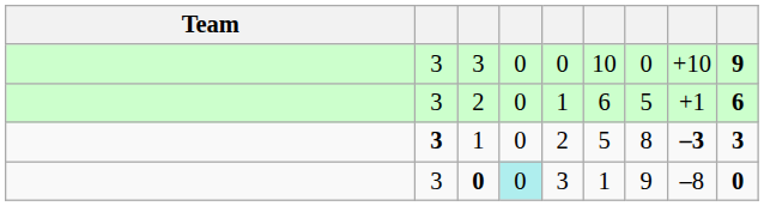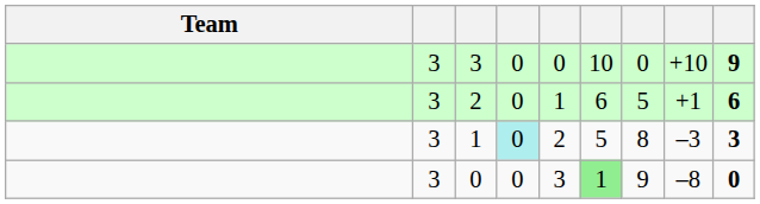row 4 | column 2: bold -> normal
row 4 | column 4: no background -> paleturquoise background
row 4 | column 8: bold -> normal
row 5 | column 3: bold -> normal
row 5 | column 4: paleturquoise background -> no background
row 5 | column 6: no background -> lightgreen background
